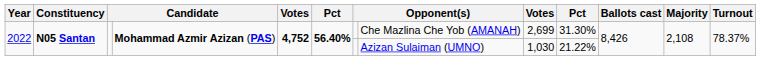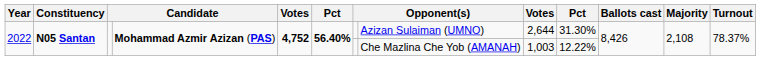row 2 | column 8: Che Mazlina Che Yob (AMANAH) -> Azizan Sulaiman (UMNO)
row 2 | column 9: 2,699 -> 2,644
row 3 | column 8: Azizan Sulaiman (UMNO) -> Che Mazlina Che Yob (AMANAH)
row 3 | column 9: 1,030 -> 1,003
row 3 | column 10: 21.22% -> 12.22%
